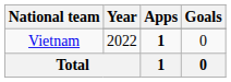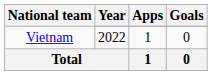2022 | Apps: bold -> normal
